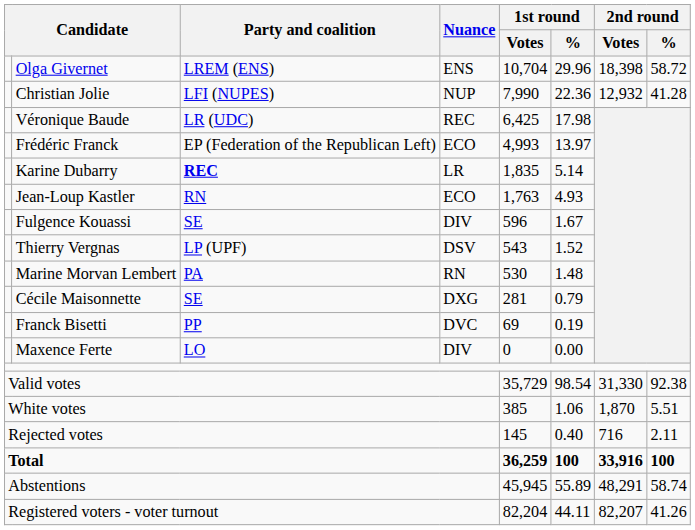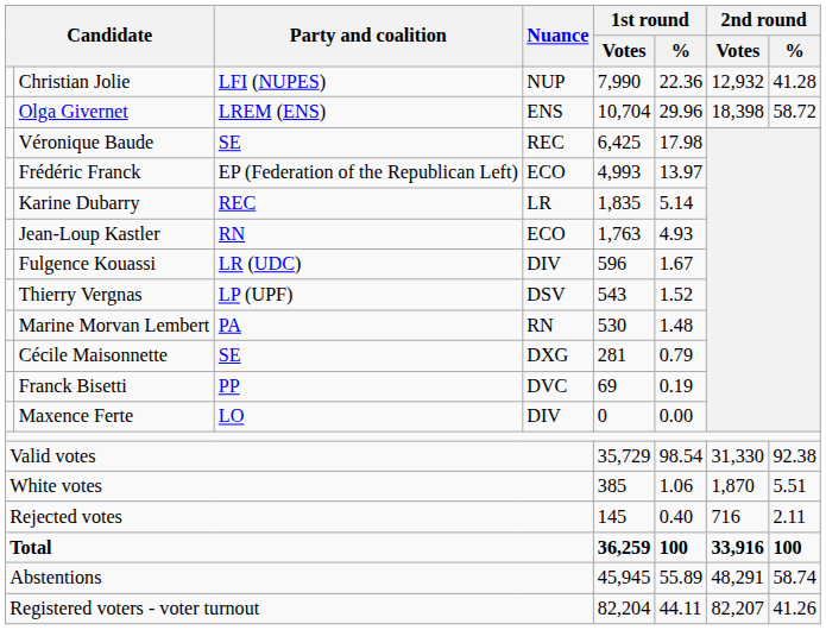rows swapped: Olga Givernet <-> Christian Jolie
Véronique Baude | Party and coalition: LR (UDC) -> SE
Karine Dubarry | Party and coalition: bold -> normal
Fulgence Kouassi | Party and coalition: SE -> LR (UDC)
